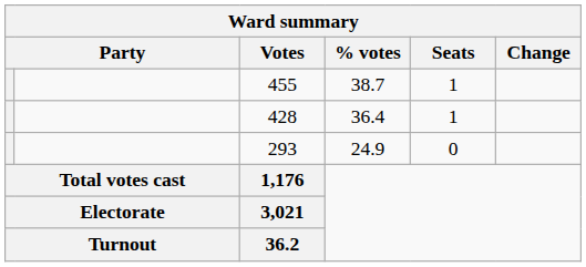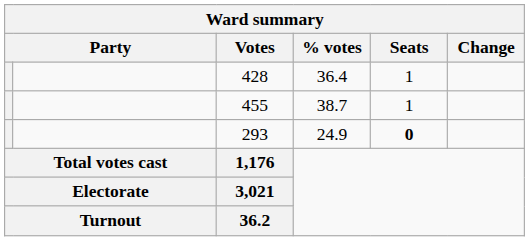rows swapped: 455 <-> 428
293 | Seats: normal -> bold
